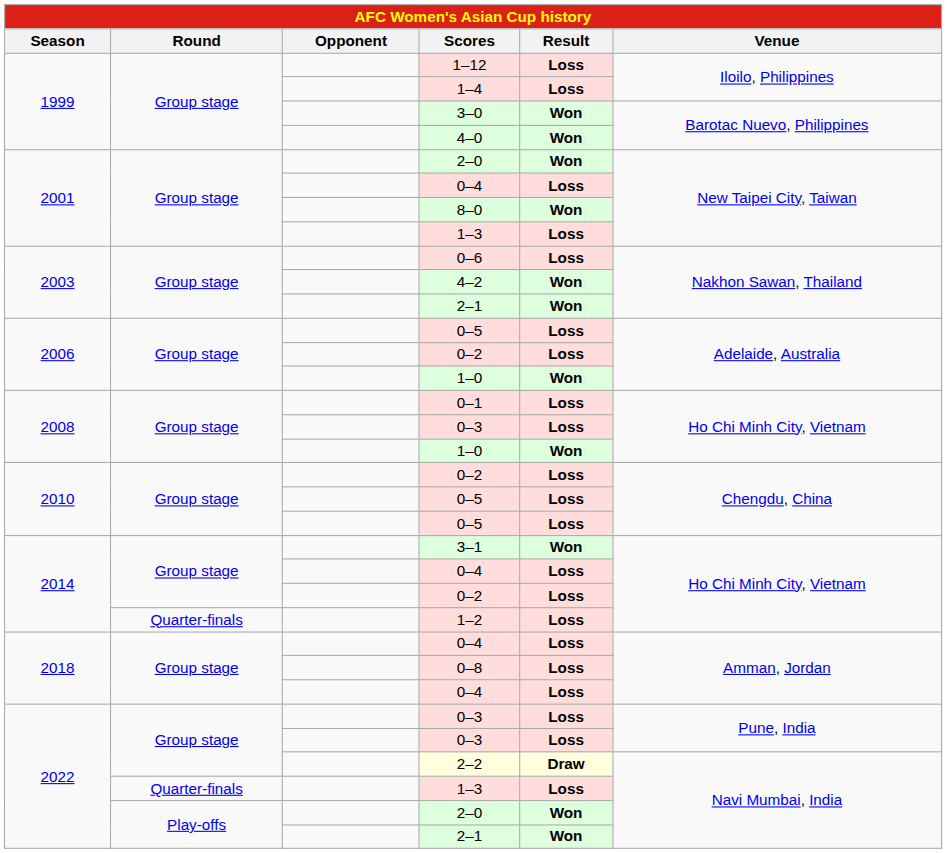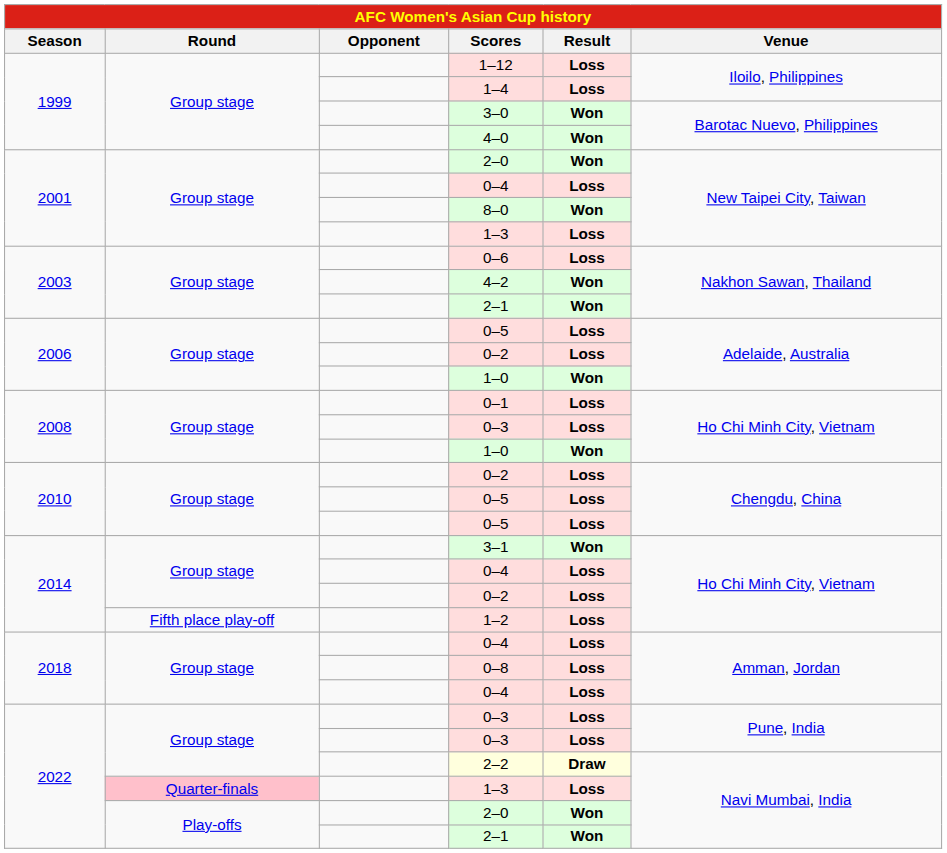1–2 | Round: Quarter-finals -> Fifth place play-off
2022 / 1–3 | Round: no background -> pink background
